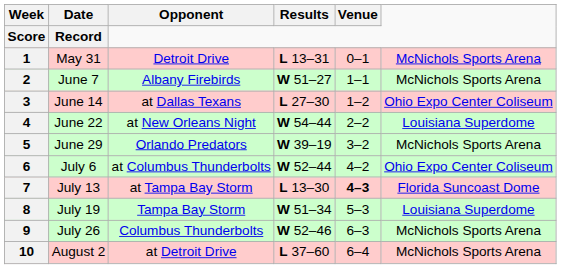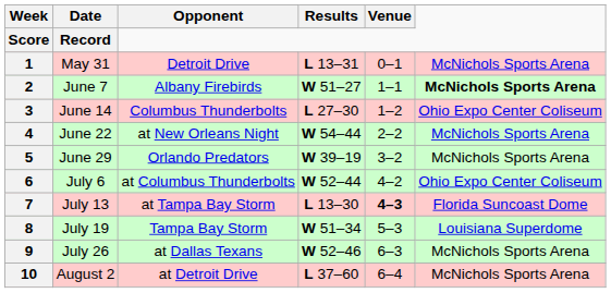2 | column 6: normal -> bold
3 | Opponent: at Dallas Texans -> Columbus Thunderbolts
4 | column 6: Louisiana Superdome -> McNichols Sports Arena
9 | Opponent: Columbus Thunderbolts -> at Dallas Texans
